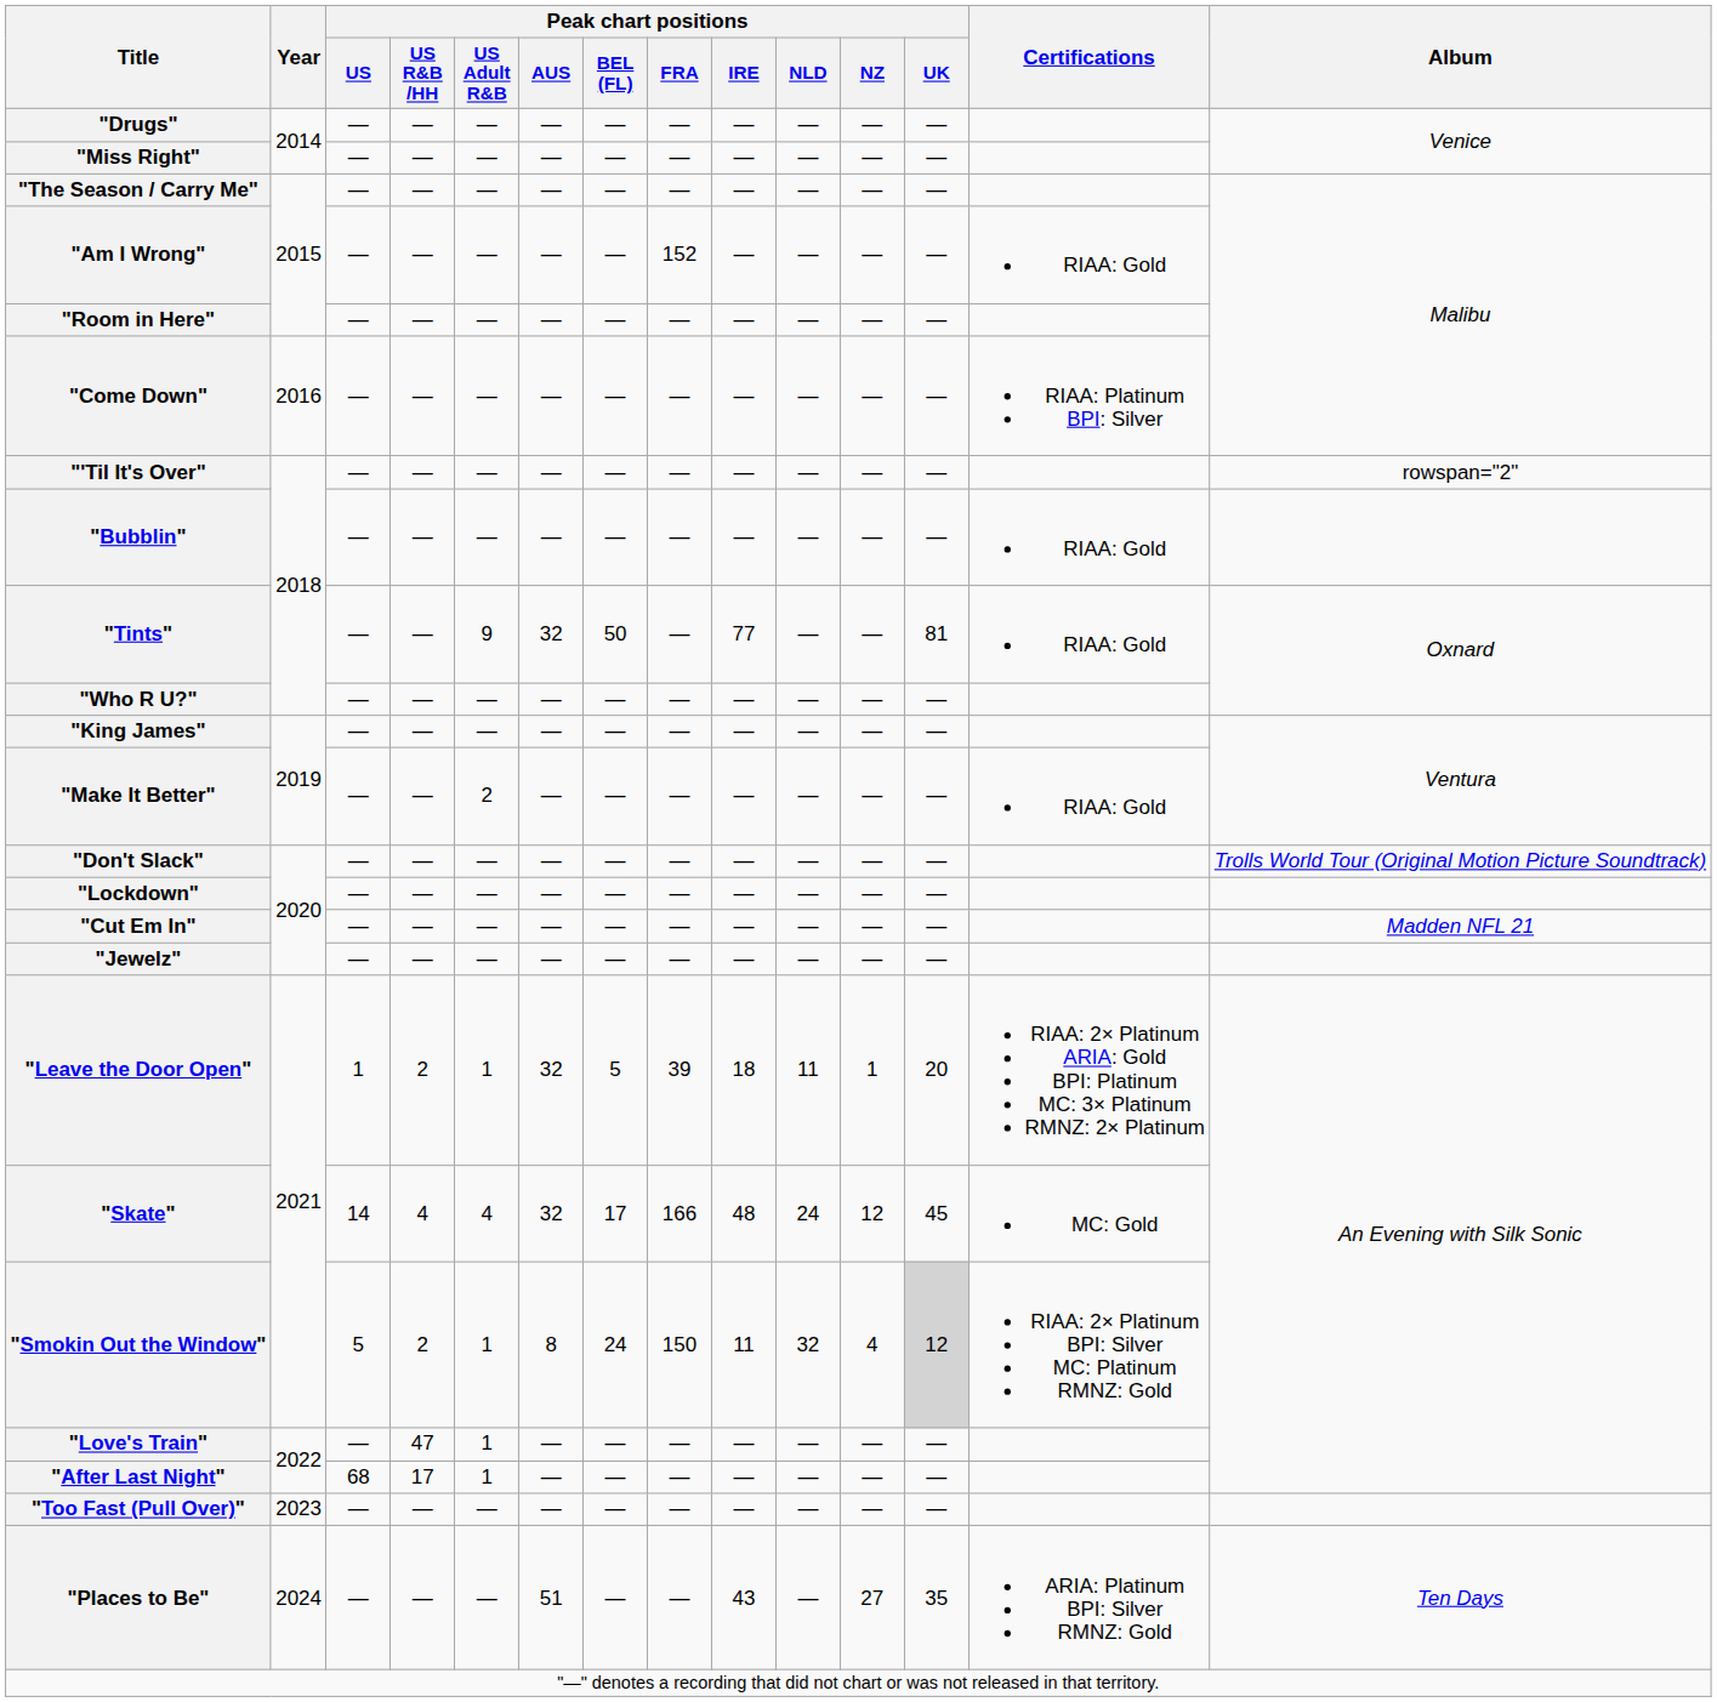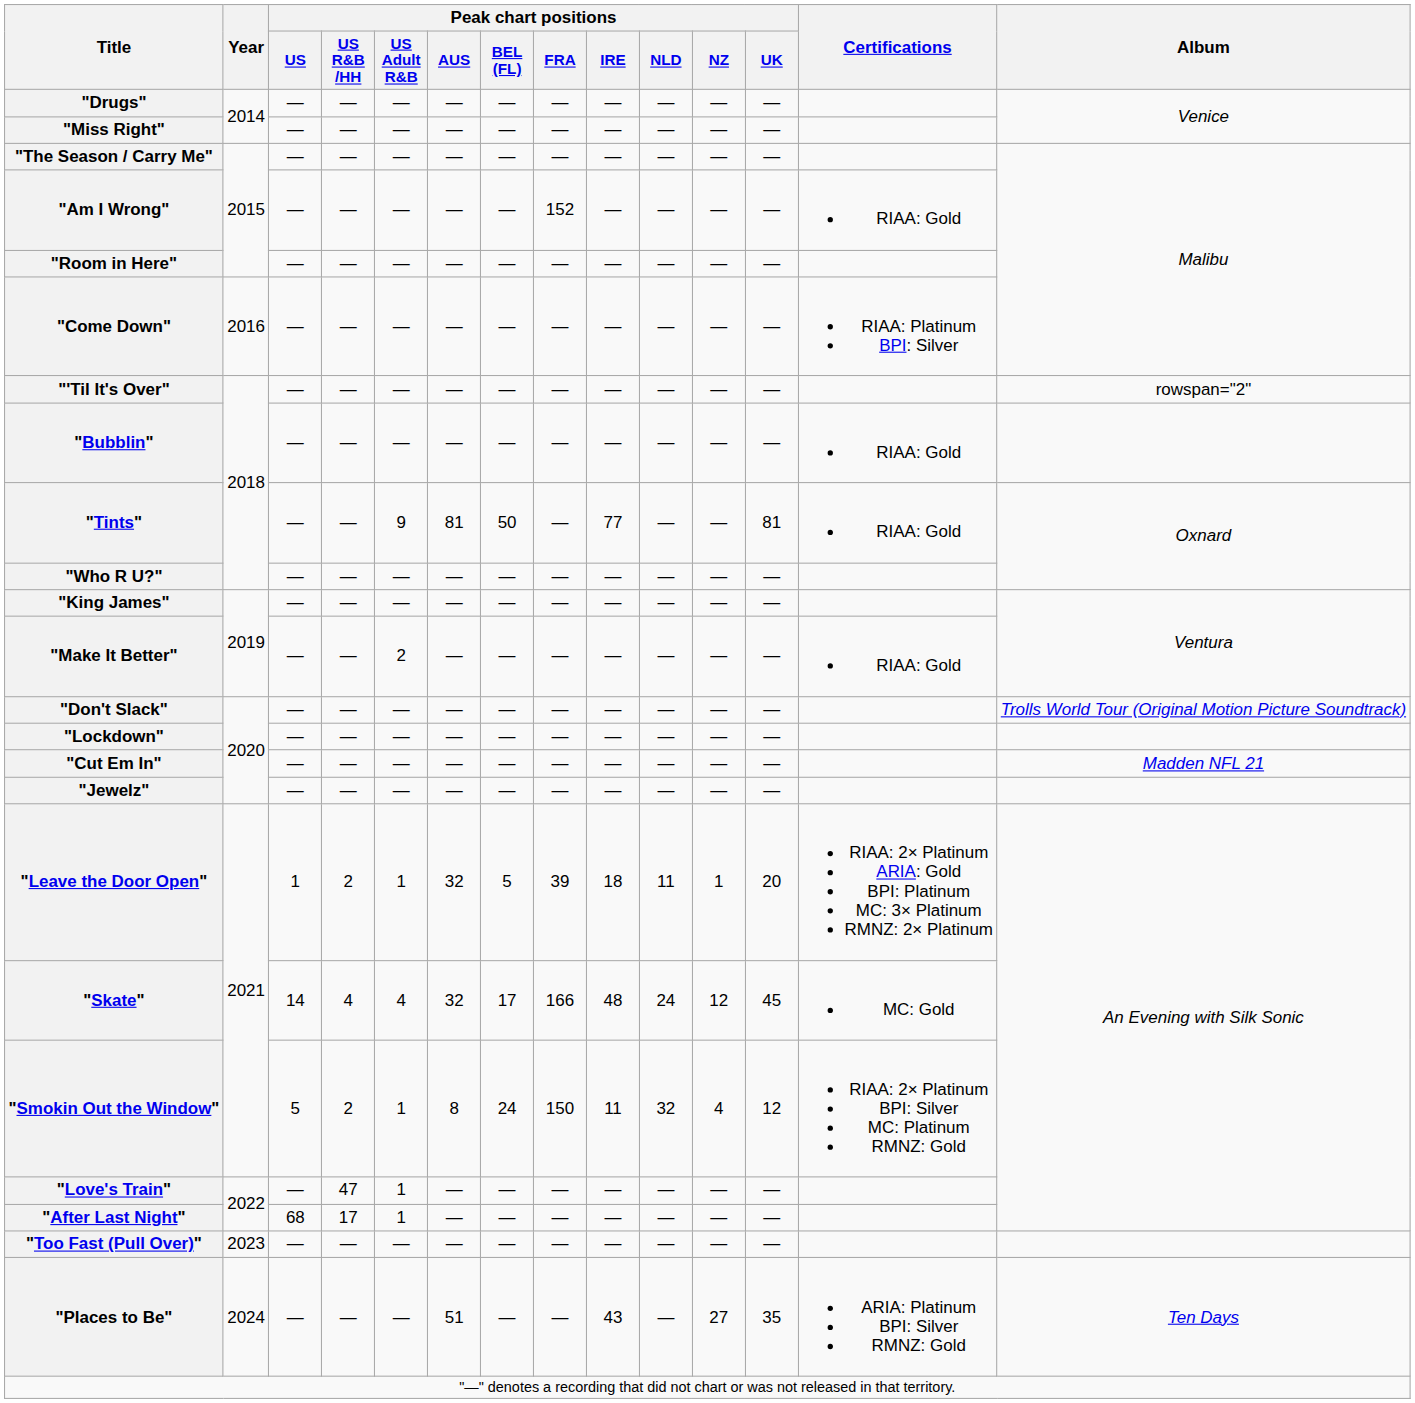"Tints" | Peak chart positions / AUS: 32 -> 81
"Smokin Out the Window" | Peak chart positions / UK: lightgrey background -> no background
